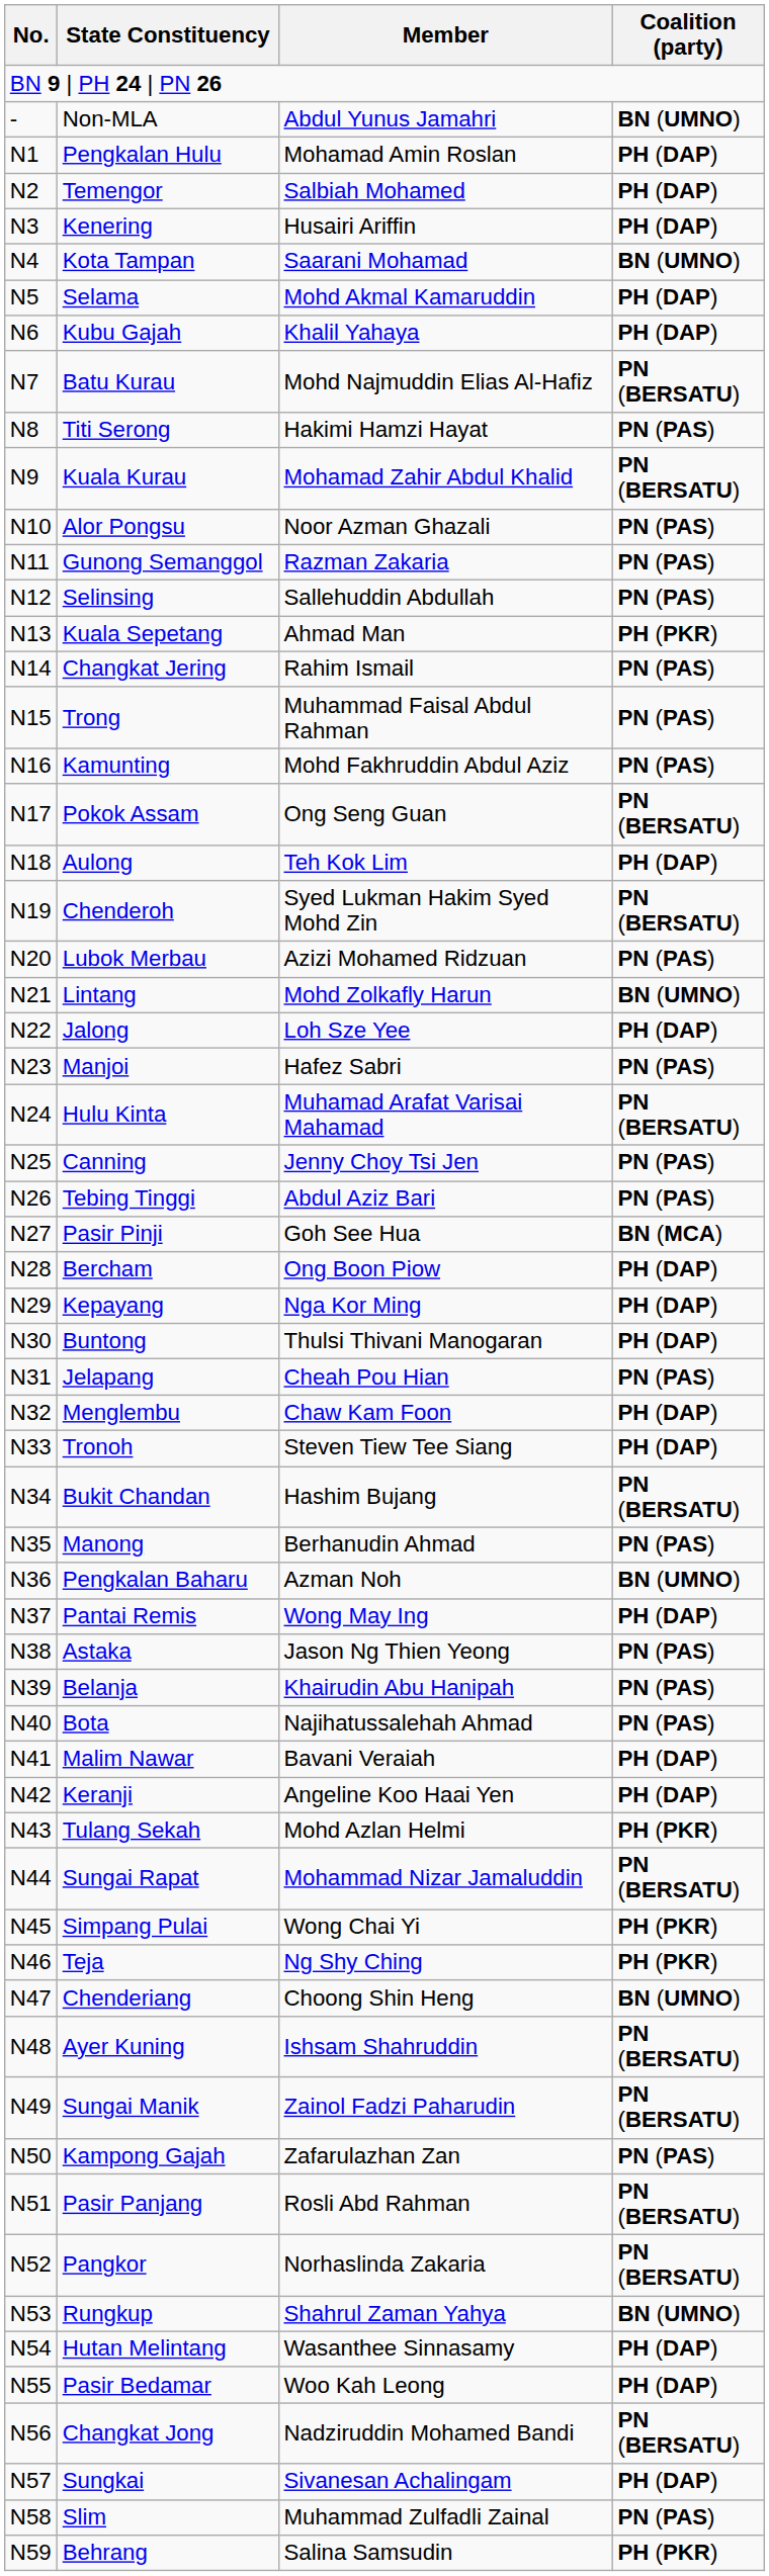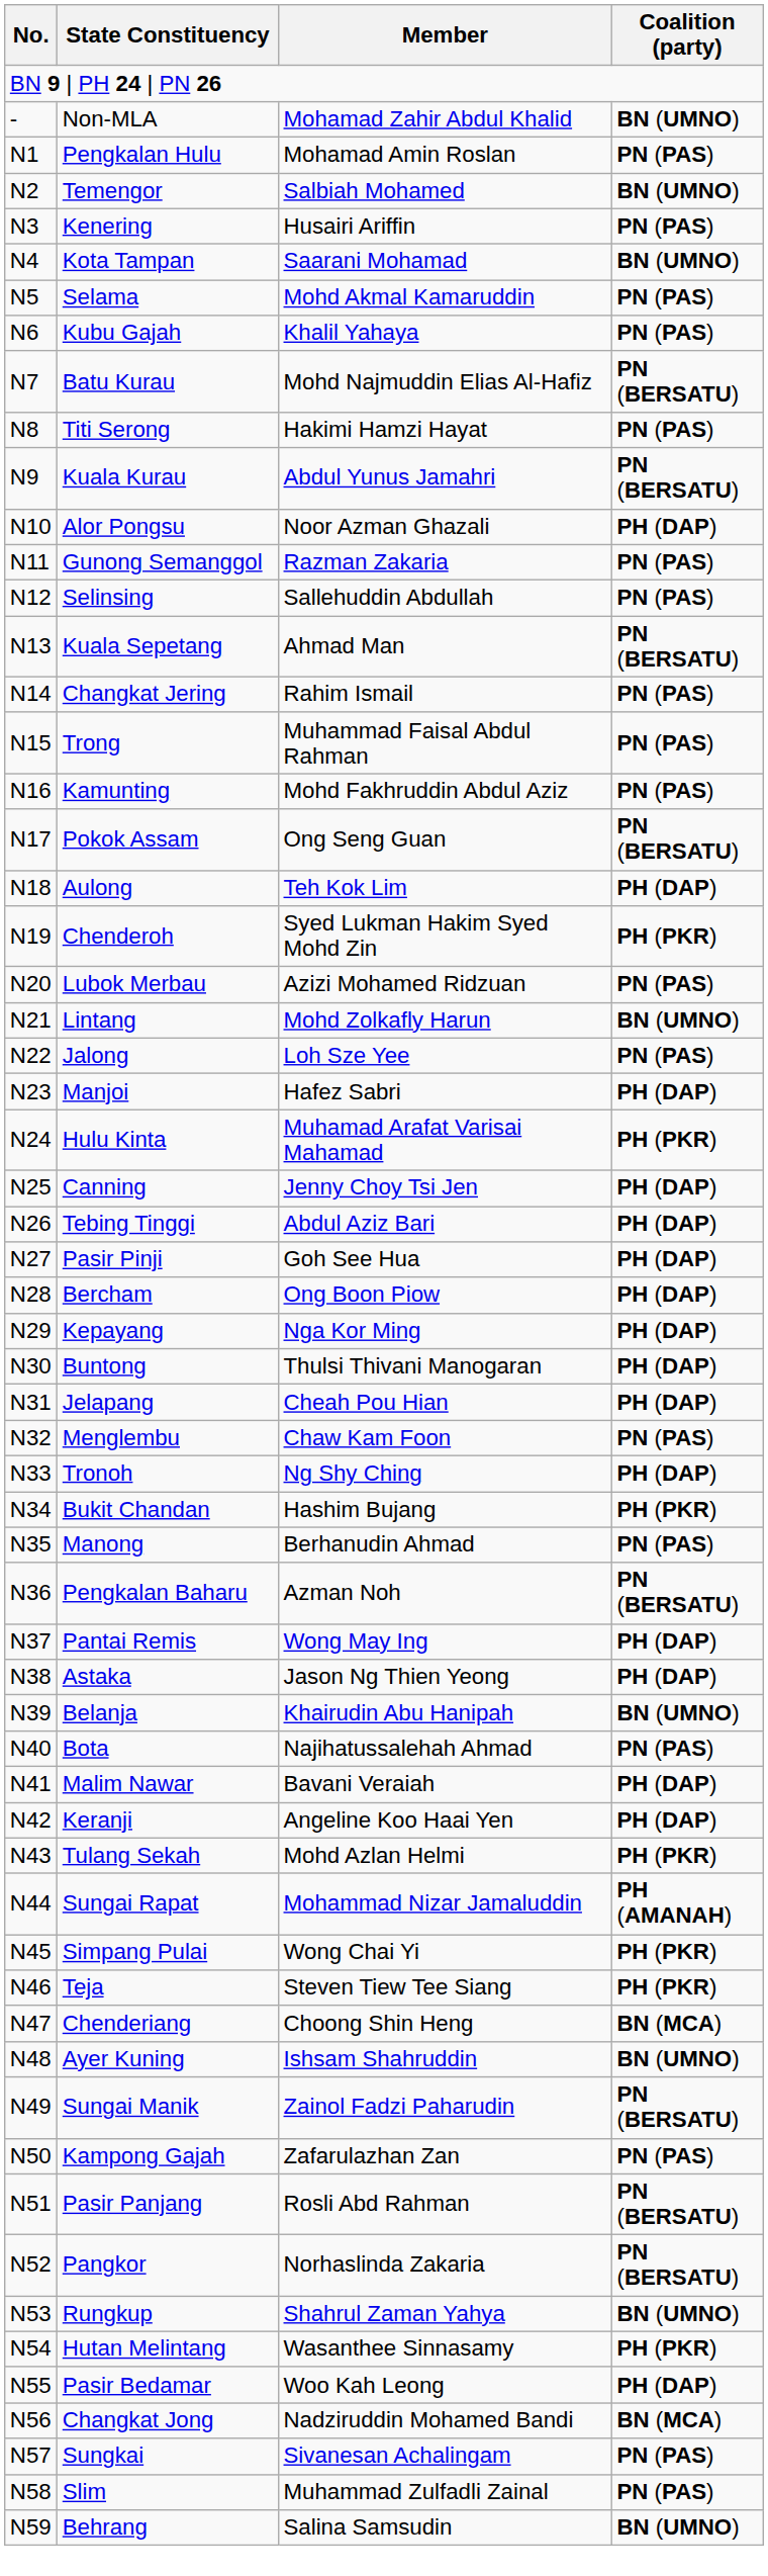Non-MLA | Member: Abdul Yunus Jamahri -> Mohamad Zahir Abdul Khalid
Pengkalan Hulu | Coalition (party): PH (DAP) -> PN (PAS)
Temengor | Coalition (party): PH (DAP) -> BN (UMNO)
Kenering | Coalition (party): PH (DAP) -> PN (PAS)
Selama | Coalition (party): PH (DAP) -> PN (PAS)
Kubu Gajah | Coalition (party): PH (DAP) -> PN (PAS)
Kuala Kurau | Member: Mohamad Zahir Abdul Khalid -> Abdul Yunus Jamahri
Alor Pongsu | Coalition (party): PN (PAS) -> PH (DAP)
Kuala Sepetang | Coalition (party): PH (PKR) -> PN (BERSATU)
Chenderoh | Coalition (party): PN (BERSATU) -> PH (PKR)
Jalong | Coalition (party): PH (DAP) -> PN (PAS)
Manjoi | Coalition (party): PN (PAS) -> PH (DAP)
Hulu Kinta | Coalition (party): PN (BERSATU) -> PH (PKR)
Canning | Coalition (party): PN (PAS) -> PH (DAP)
Tebing Tinggi | Coalition (party): PN (PAS) -> PH (DAP)
Pasir Pinji | Coalition (party): BN (MCA) -> PH (DAP)
Jelapang | Coalition (party): PN (PAS) -> PH (DAP)
Menglembu | Coalition (party): PH (DAP) -> PN (PAS)
Tronoh | Member: Steven Tiew Tee Siang -> Ng Shy Ching
Bukit Chandan | Coalition (party): PN (BERSATU) -> PH (PKR)
Pengkalan Baharu | Coalition (party): BN (UMNO) -> PN (BERSATU)
Astaka | Coalition (party): PN (PAS) -> PH (DAP)
Belanja | Coalition (party): PN (PAS) -> BN (UMNO)
Sungai Rapat | Coalition (party): PN (BERSATU) -> PH (AMANAH)
Teja | Member: Ng Shy Ching -> Steven Tiew Tee Siang
Chenderiang | Coalition (party): BN (UMNO) -> BN (MCA)
Ayer Kuning | Coalition (party): PN (BERSATU) -> BN (UMNO)
Hutan Melintang | Coalition (party): PH (DAP) -> PH (PKR)
Changkat Jong | Coalition (party): PN (BERSATU) -> BN (MCA)
Sungkai | Coalition (party): PH (DAP) -> PN (PAS)
Behrang | Coalition (party): PH (PKR) -> BN (UMNO)
